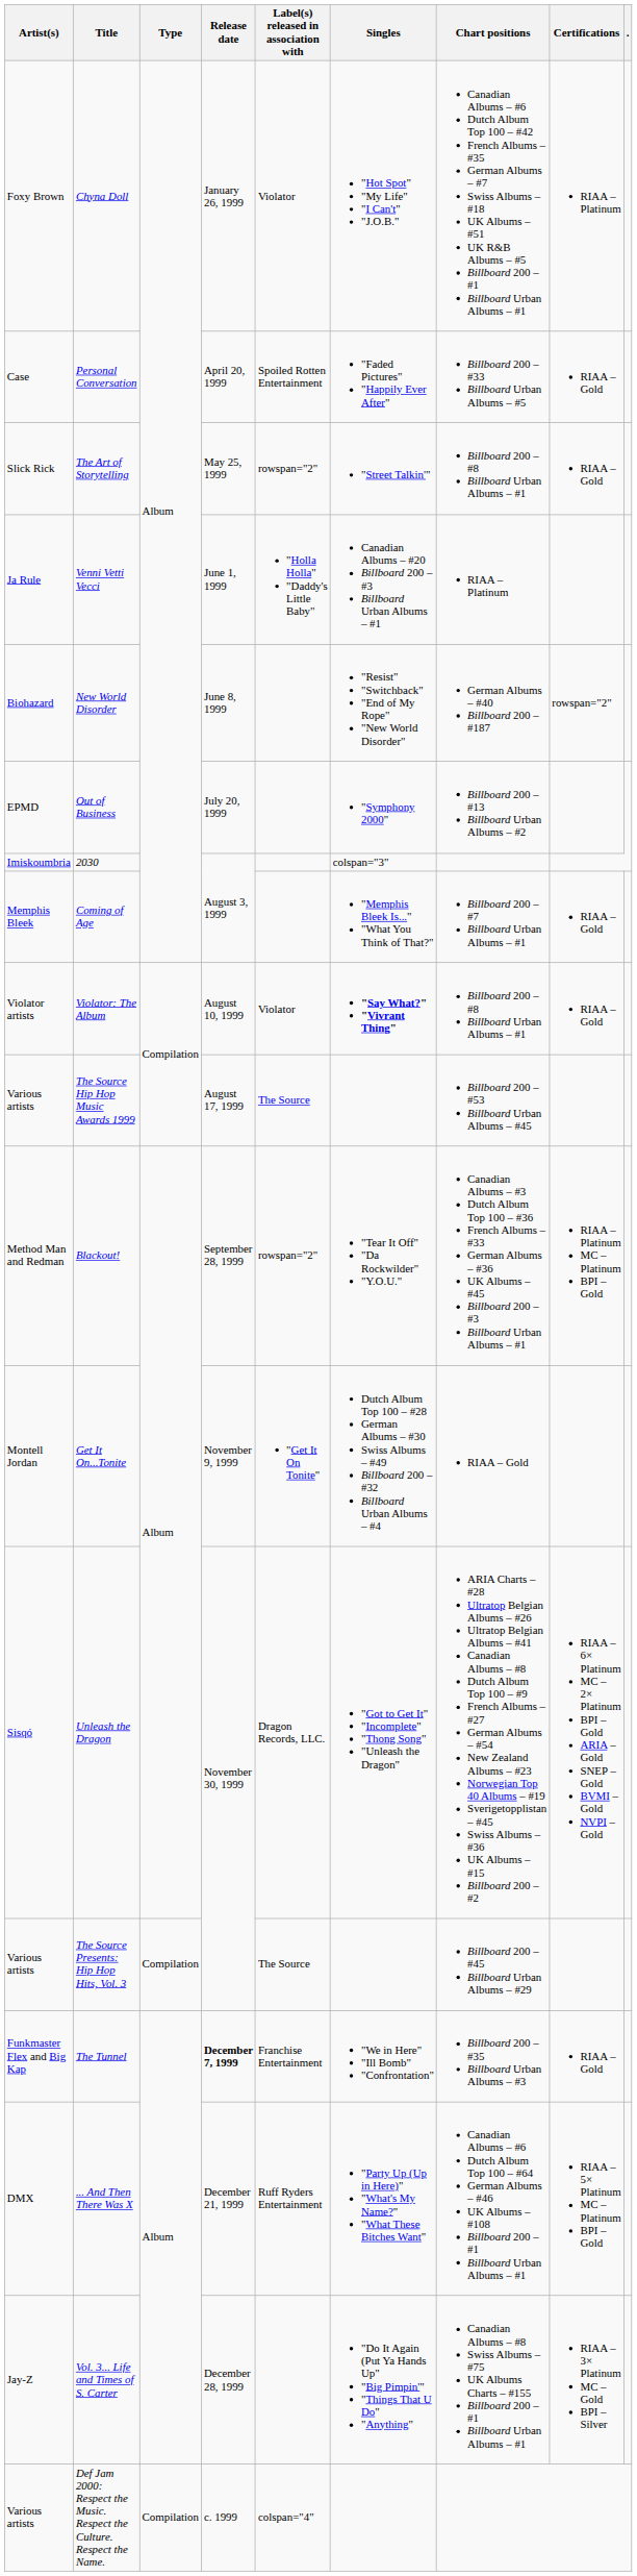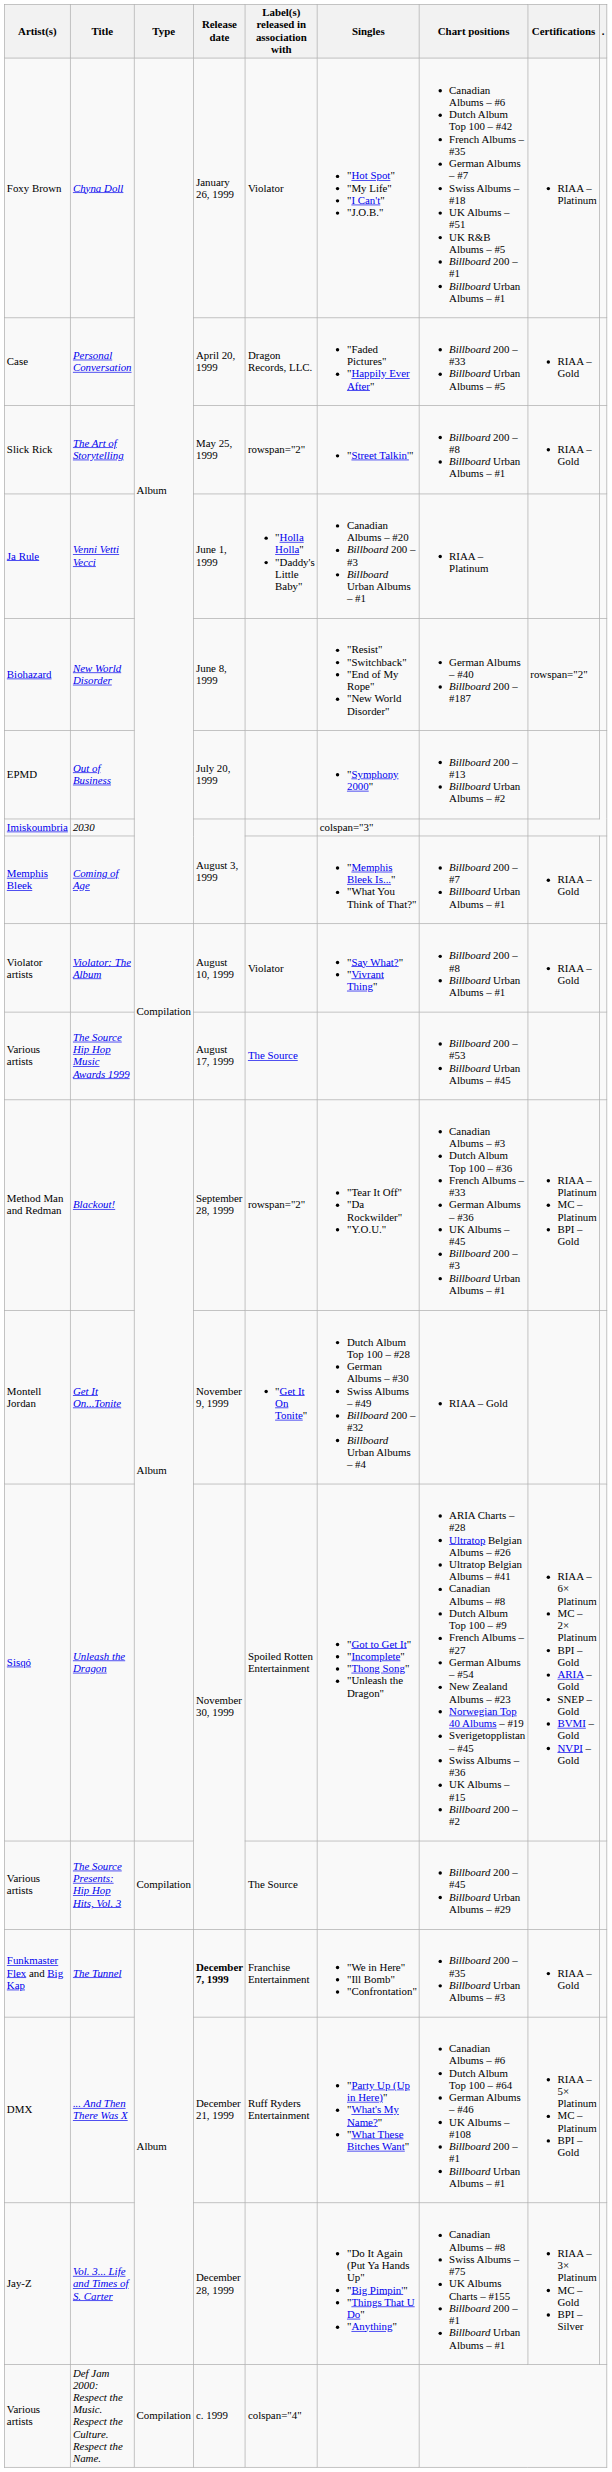Personal Conversation | Label(s) released in association with: Spoiled Rotten Entertainment -> Dragon Records, LLC.
Violator: The Album | Singles: bold -> normal
Unleash the Dragon | Label(s) released in association with: Dragon Records, LLC. -> Spoiled Rotten Entertainment
